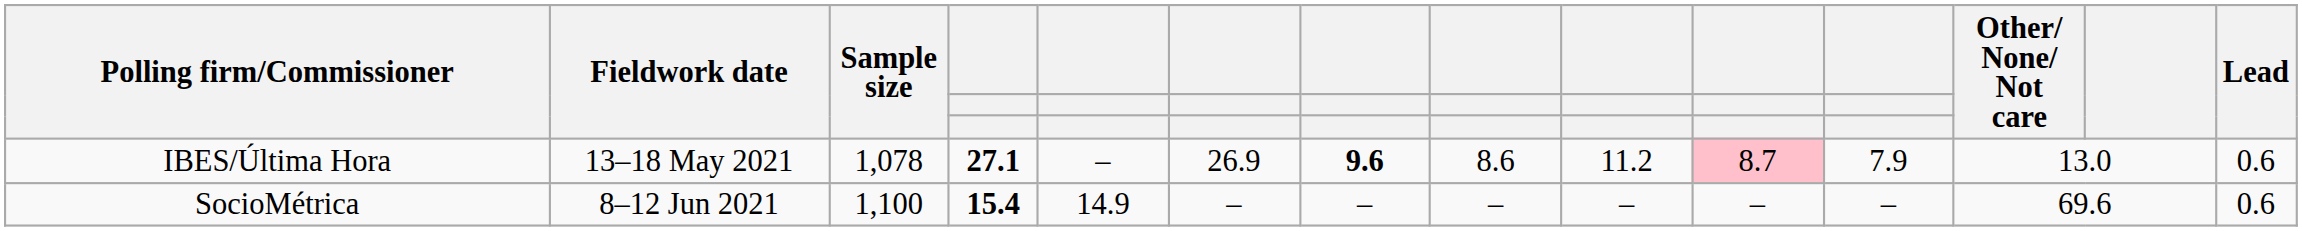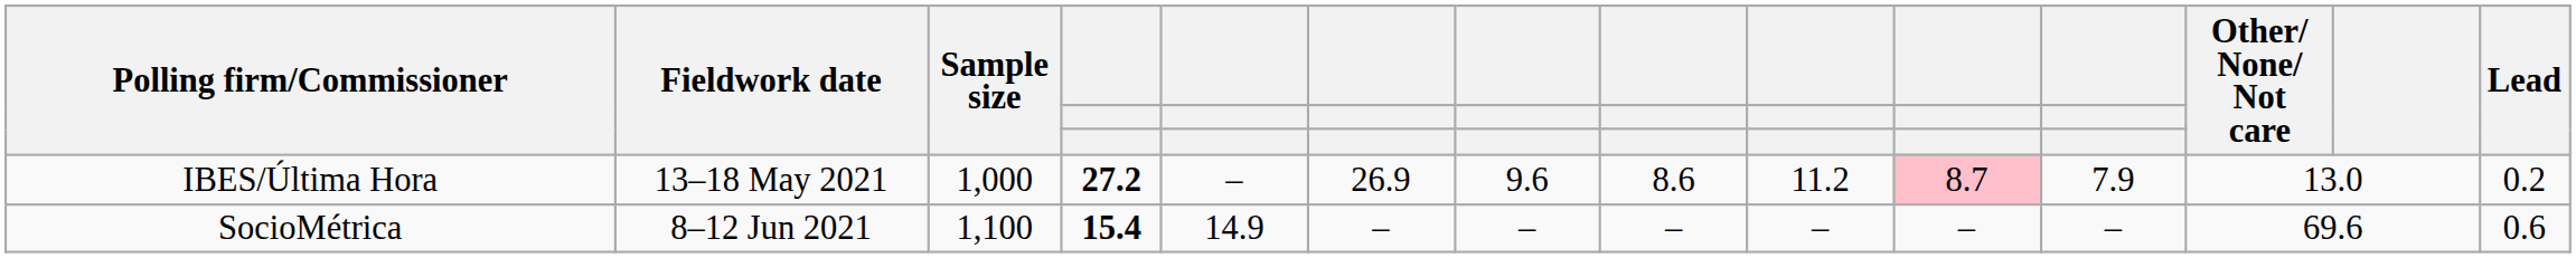IBES/Última Hora | Sample size: 1,078 -> 1,000
IBES/Última Hora | column 4: 27.1 -> 27.2
IBES/Última Hora | column 7: bold -> normal
IBES/Última Hora | Lead: 0.6 -> 0.2
